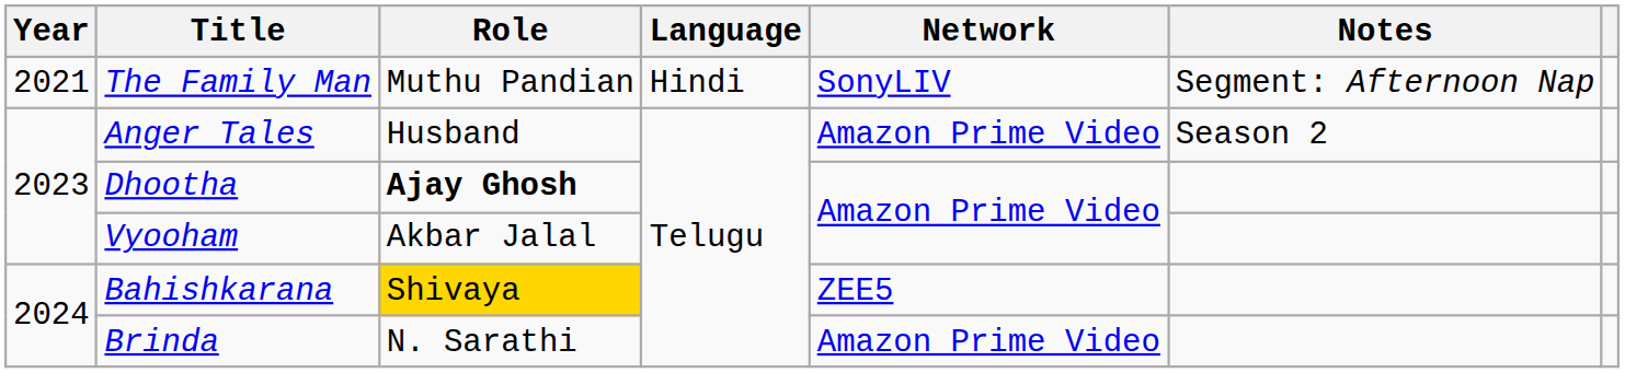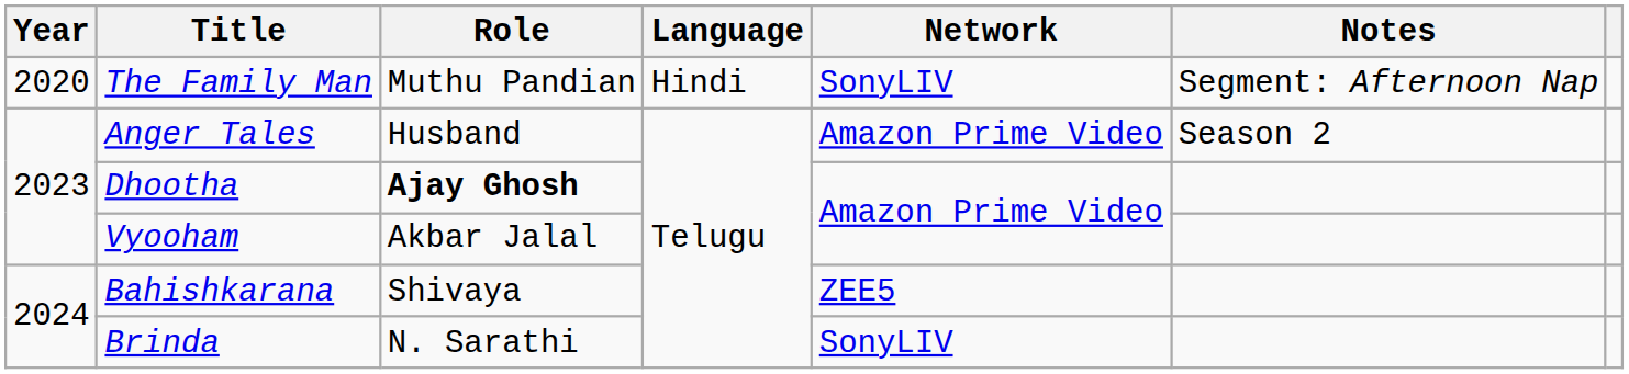The Family Man | Year: 2021 -> 2020
Bahishkarana | Role: gold background -> no background
Brinda | Network: Amazon Prime Video -> SonyLIV
